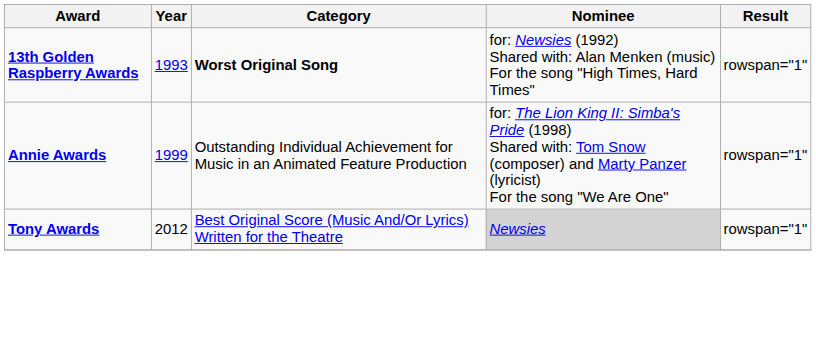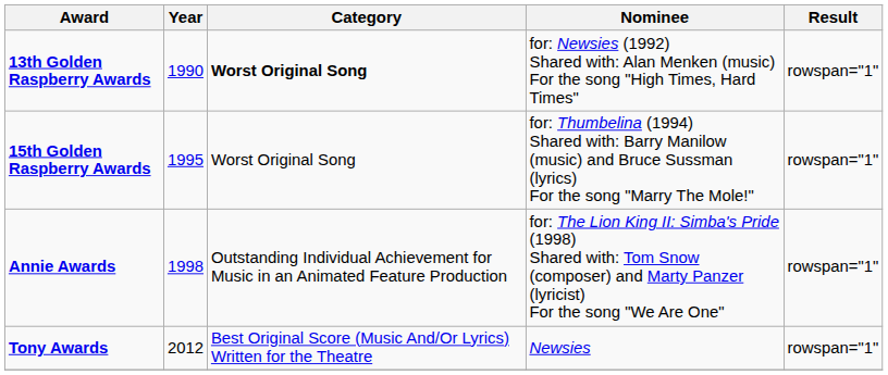13th Golden Raspberry Awards | Year: 1993 -> 1990
+ row: 15th Golden Raspberry Awards | 1995 | Worst Original Song | for: Thumbelina (1994) Shared with: Barry Manilow (music) and Bruce Sussman (lyrics) For the song "Marry The Mole!" | rowspan="1"
Annie Awards | Year: 1999 -> 1998
Tony Awards | Nominee: lightgrey background -> no background
